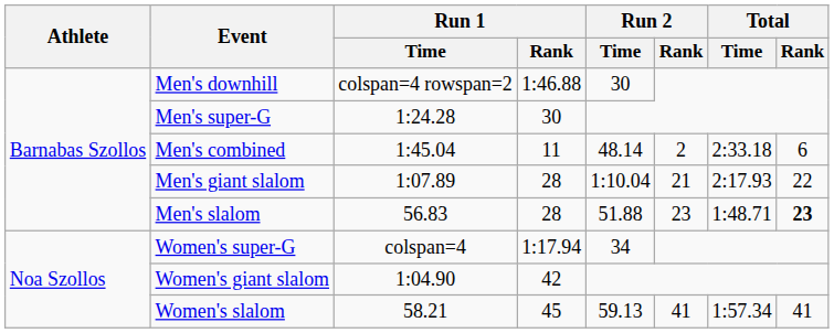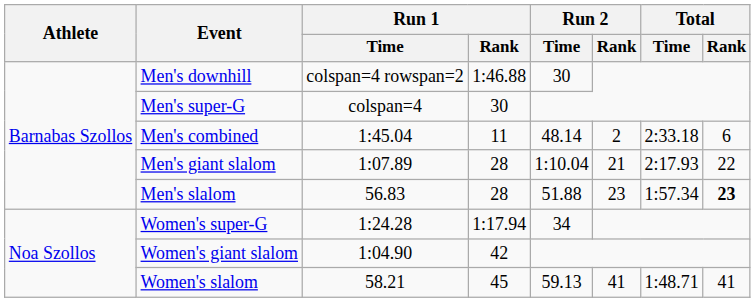Men's super-G | Run 1 / Time: 1:24.28 -> colspan=4
Men's slalom | Total / Time: 1:48.71 -> 1:57.34
Women's super-G | Run 1 / Time: colspan=4 -> 1:24.28
Women's slalom | Total / Time: 1:57.34 -> 1:48.71
